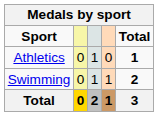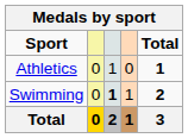Swimming | column 3: normal -> bold
